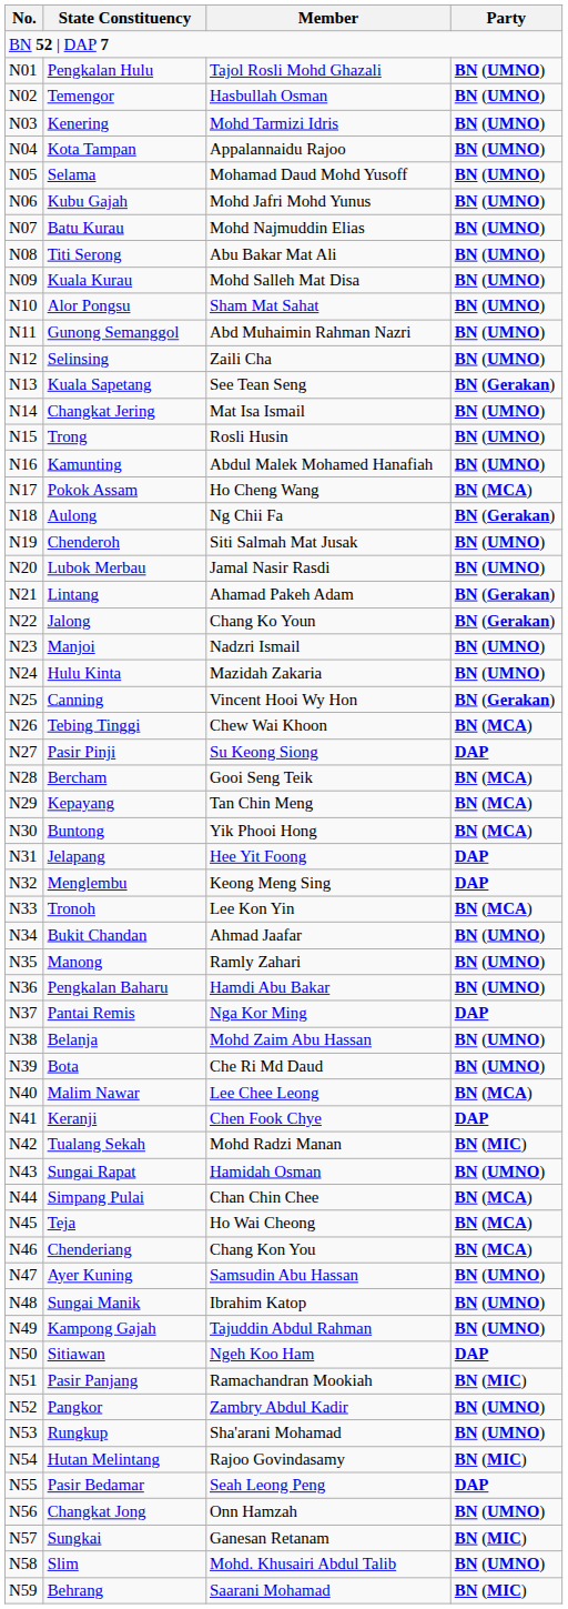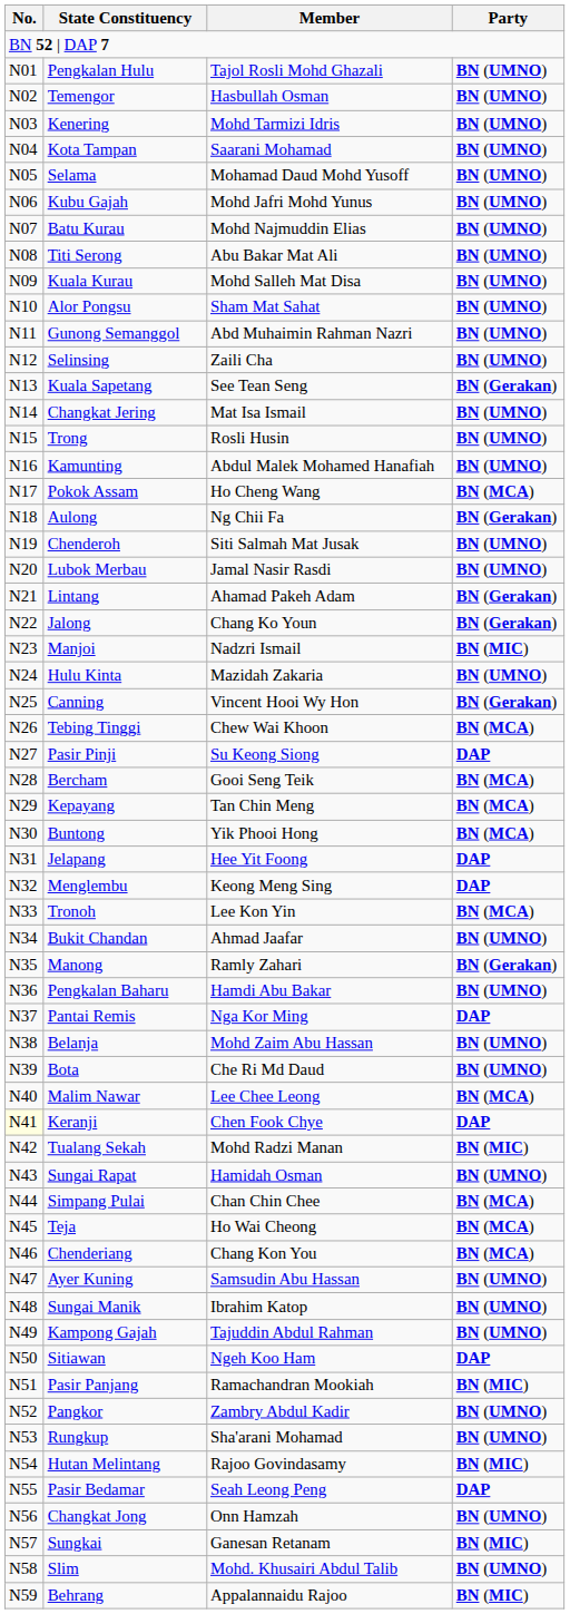Kota Tampan | Member: Appalannaidu Rajoo -> Saarani Mohamad
Manjoi | Party: BN (UMNO) -> BN (MIC)
Manong | Party: BN (UMNO) -> BN (Gerakan)
Keranji | No.: no background -> lightyellow background
Behrang | Member: Saarani Mohamad -> Appalannaidu Rajoo
